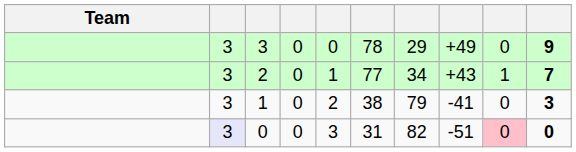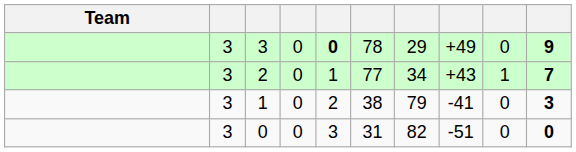row 2 | column 5: normal -> bold
row 5 | column 2: lavender background -> no background
row 5 | column 9: pink background -> no background
